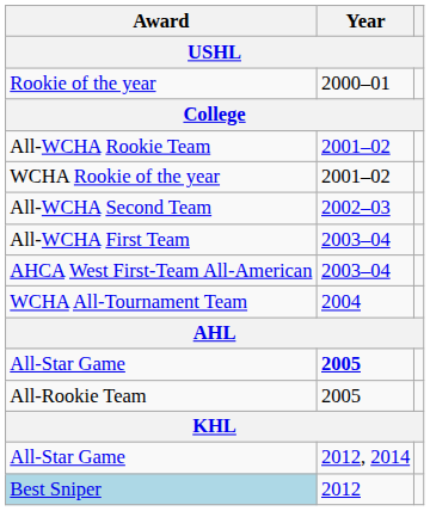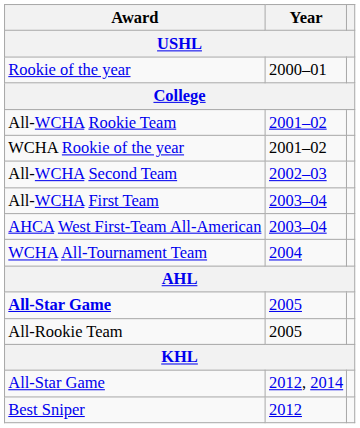All-Star Game / 2005 | Award: normal -> bold
All-Star Game / 2005 | Year: bold -> normal
Best Sniper | Award: lightblue background -> no background
